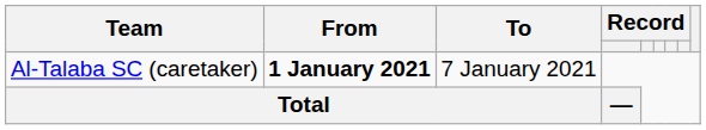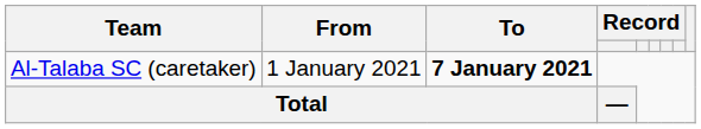Al-Talaba SC (caretaker) | From: bold -> normal
Al-Talaba SC (caretaker) | To: normal -> bold
